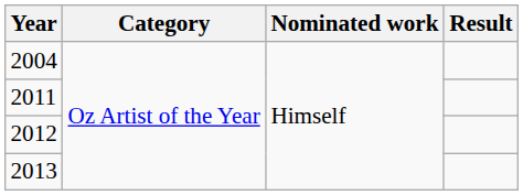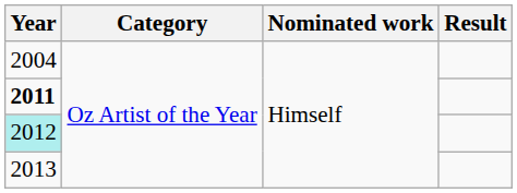2011 | Year: normal -> bold
2012 | Year: no background -> paleturquoise background
